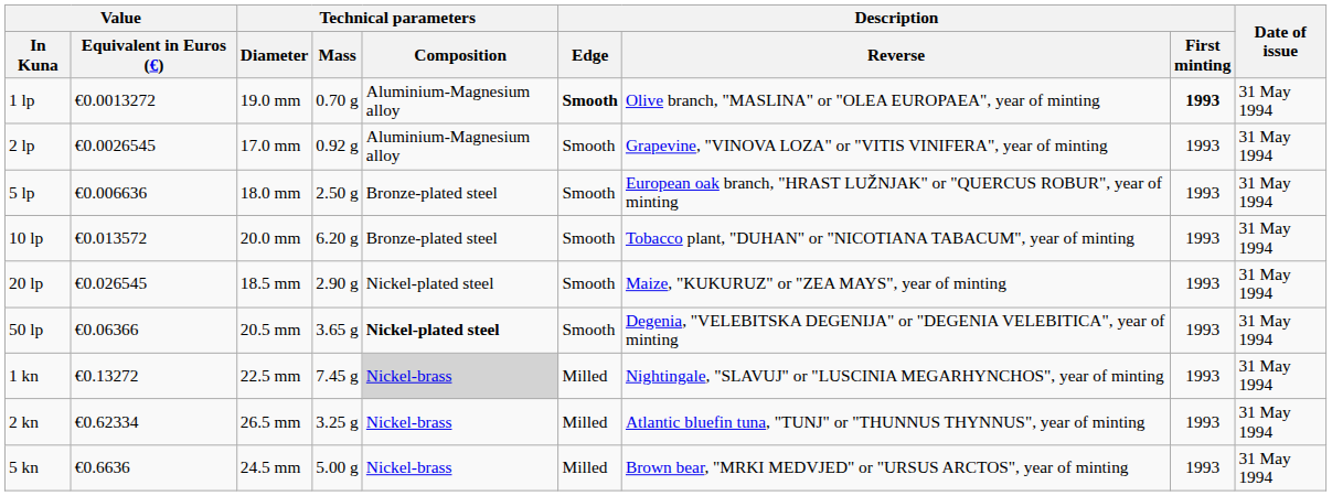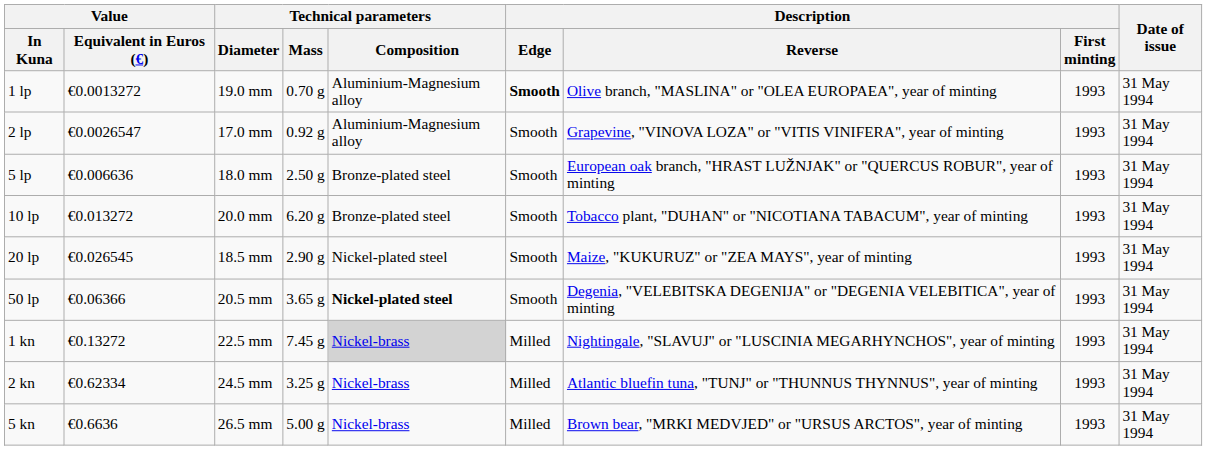1 lp | Description / First minting: bold -> normal
2 lp | Value / Equivalent in Euros (€): €0.0026545 -> €0.0026547
10 lp | Value / Equivalent in Euros (€): €0.013572 -> €0.013272
2 kn | Technical parameters / Diameter: 26.5 mm -> 24.5 mm
5 kn | Technical parameters / Diameter: 24.5 mm -> 26.5 mm
